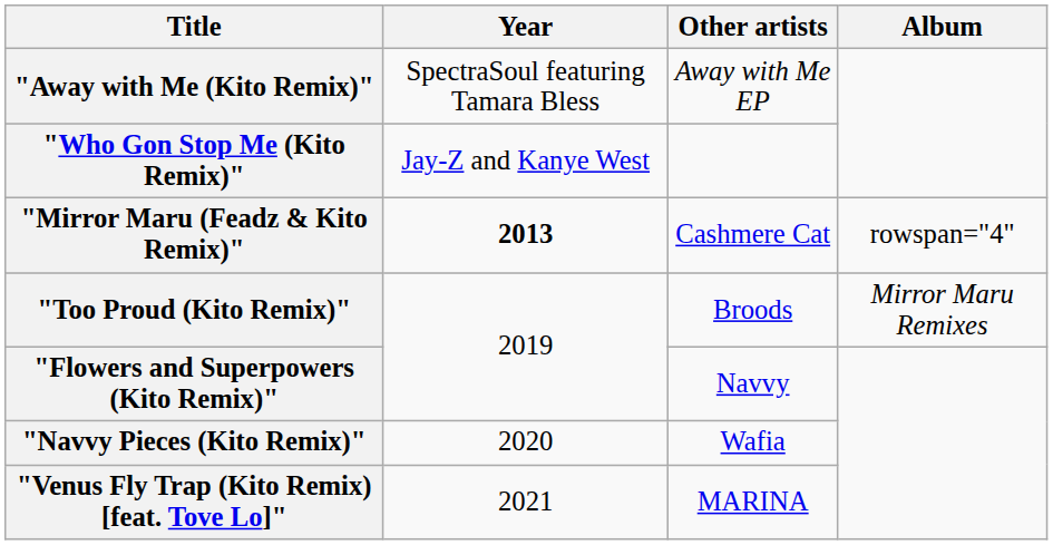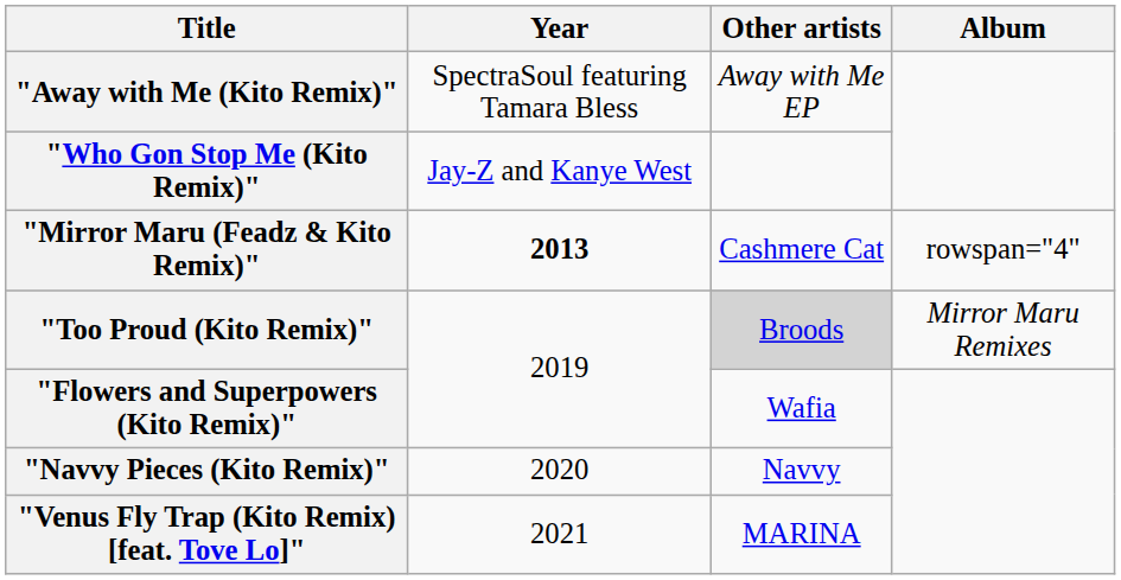"Too Proud (Kito Remix)" | Other artists: no background -> lightgrey background
"Flowers and Superpowers (Kito Remix)" | Other artists: Navvy -> Wafia
"Navvy Pieces (Kito Remix)" | Other artists: Wafia -> Navvy
